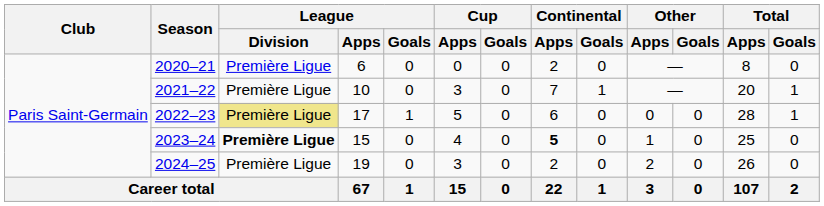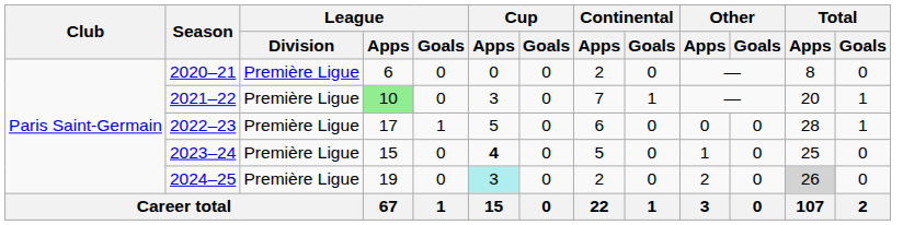2021–22 | League / Apps: no background -> lightgreen background
2022–23 | League / Division: khaki background -> no background
2023–24 | League / Division: bold -> normal
2023–24 | Cup / Apps: normal -> bold
2023–24 | Continental / Apps: bold -> normal
2024–25 | Cup / Apps: no background -> paleturquoise background
2024–25 | Total / Apps: no background -> lightgrey background
